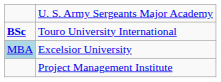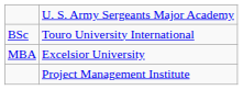row 2 | column 1: bold -> normal
row 3 | column 1: lightblue background -> no background
